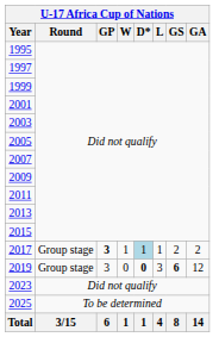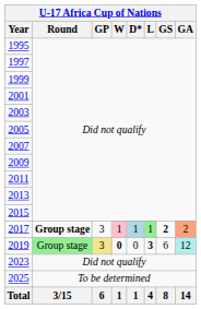2017 | Round: normal -> bold
2017 | GP: bold -> normal
2017 | W: no background -> pink background
2017 | L: no background -> lightgreen background
2017 | GS: normal -> bold
2017 | GA: no background -> lightsalmon background
2019 | Round: no background -> lightgreen background
2019 | GP: no background -> khaki background
2019 | W: normal -> bold
2019 | D*: bold -> normal
2019 | L: normal -> bold
2019 | GS: bold -> normal
2019 | GA: no background -> paleturquoise background
